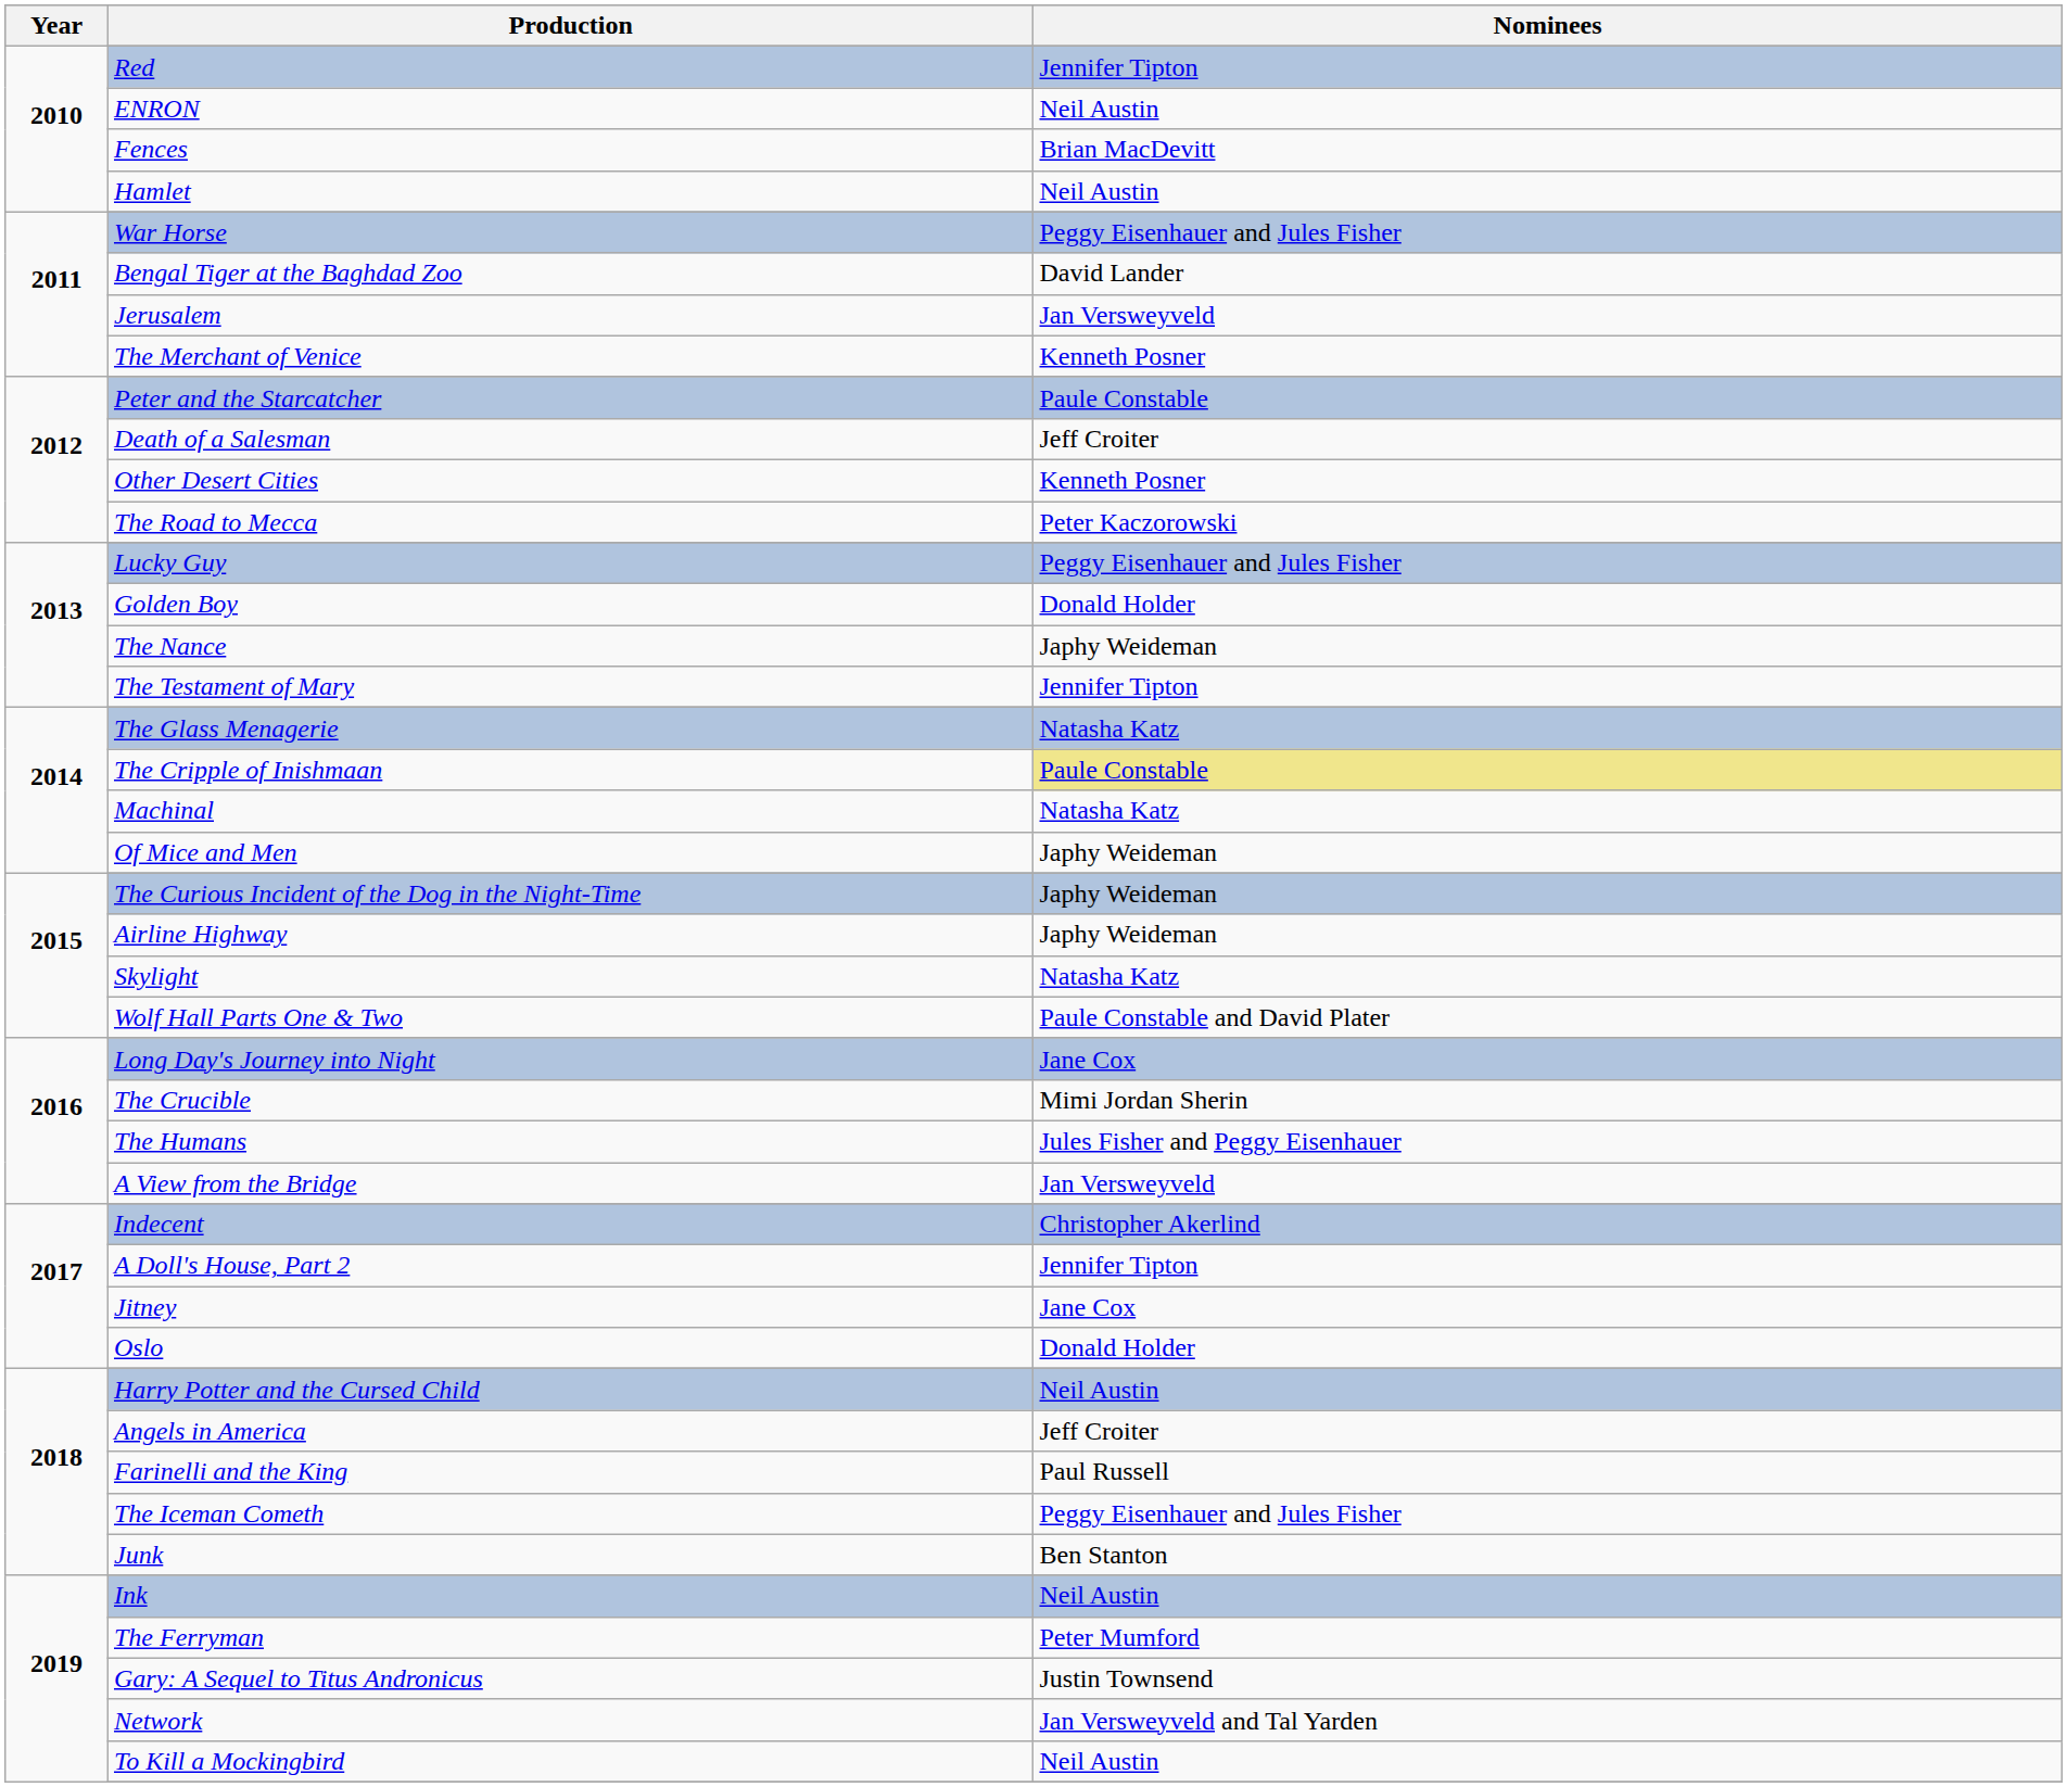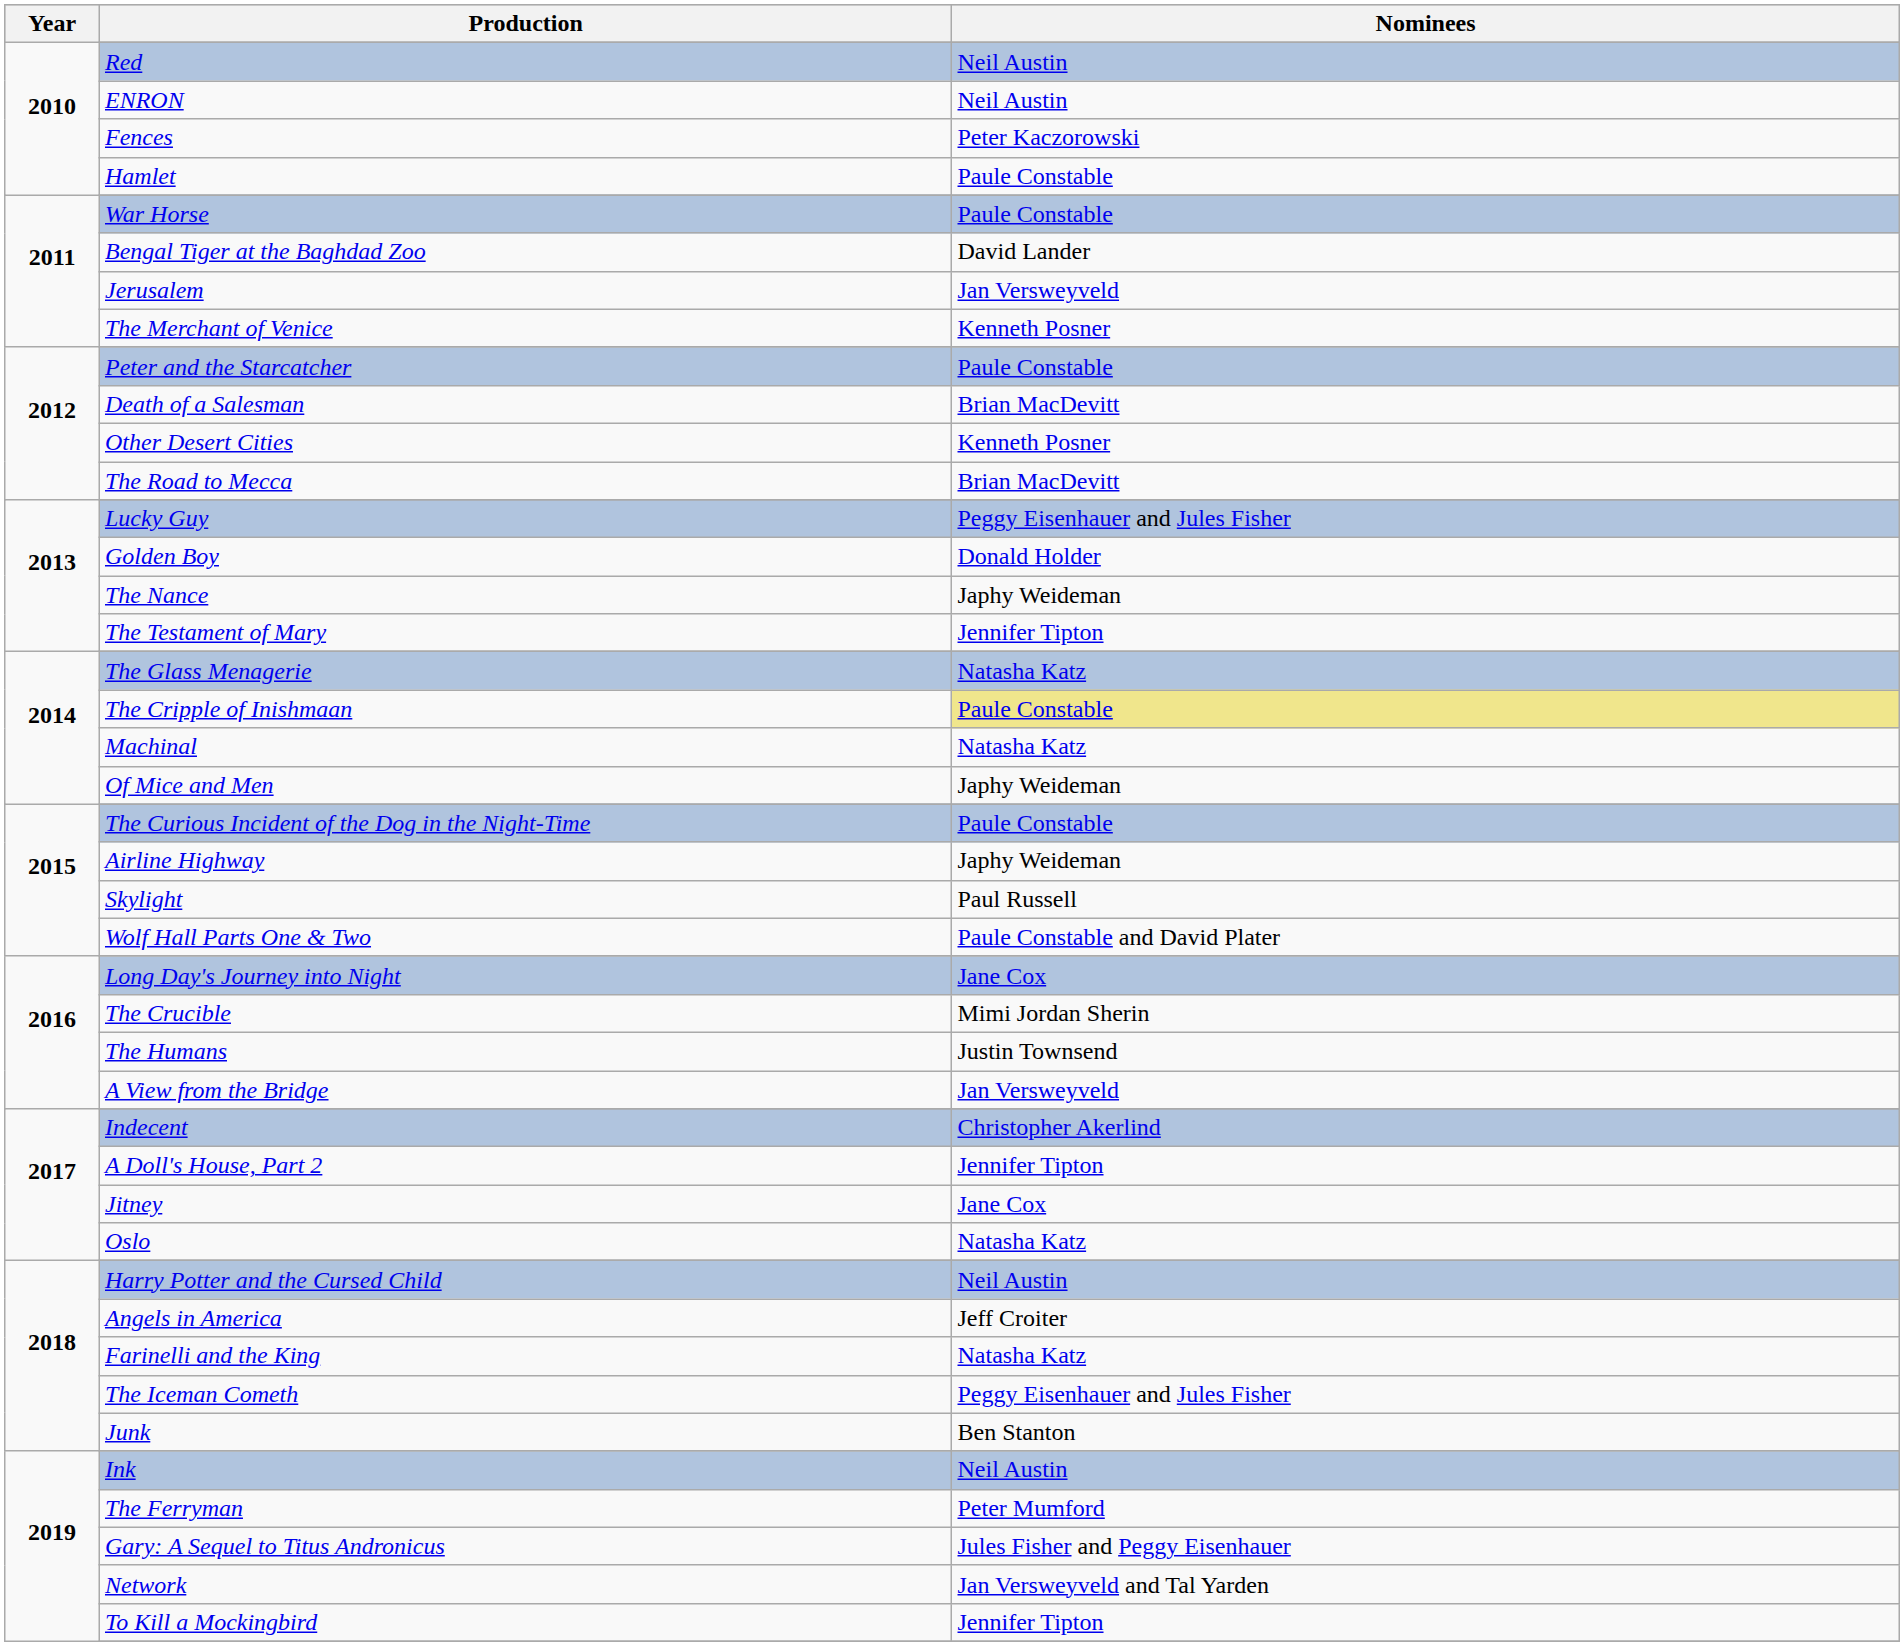Red | Nominees: Jennifer Tipton -> Neil Austin
Fences | Nominees: Brian MacDevitt -> Peter Kaczorowski
Hamlet | Nominees: Neil Austin -> Paule Constable
War Horse | Nominees: Peggy Eisenhauer and Jules Fisher -> Paule Constable
Death of a Salesman | Nominees: Jeff Croiter -> Brian MacDevitt
The Road to Mecca | Nominees: Peter Kaczorowski -> Brian MacDevitt
The Curious Incident of the Dog in the Night-Time | Nominees: Japhy Weideman -> Paule Constable
Skylight | Nominees: Natasha Katz -> Paul Russell
The Humans | Nominees: Jules Fisher and Peggy Eisenhauer -> Justin Townsend
Oslo | Nominees: Donald Holder -> Natasha Katz
Farinelli and the King | Nominees: Paul Russell -> Natasha Katz
Gary: A Sequel to Titus Andronicus | Nominees: Justin Townsend -> Jules Fisher and Peggy Eisenhauer
To Kill a Mockingbird | Nominees: Neil Austin -> Jennifer Tipton
